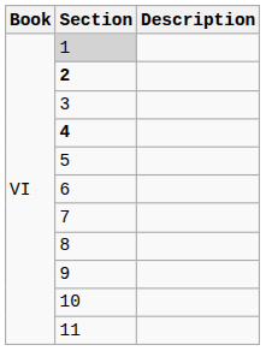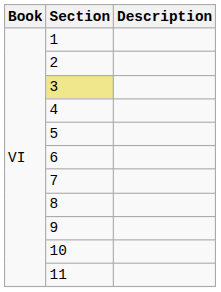1 | Section: lightgrey background -> no background
2 | Section: bold -> normal
3 | Section: no background -> khaki background
4 | Section: bold -> normal
